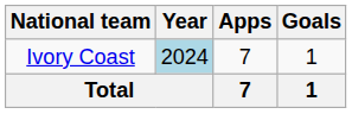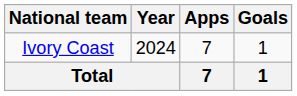Ivory Coast | Year: lightblue background -> no background
